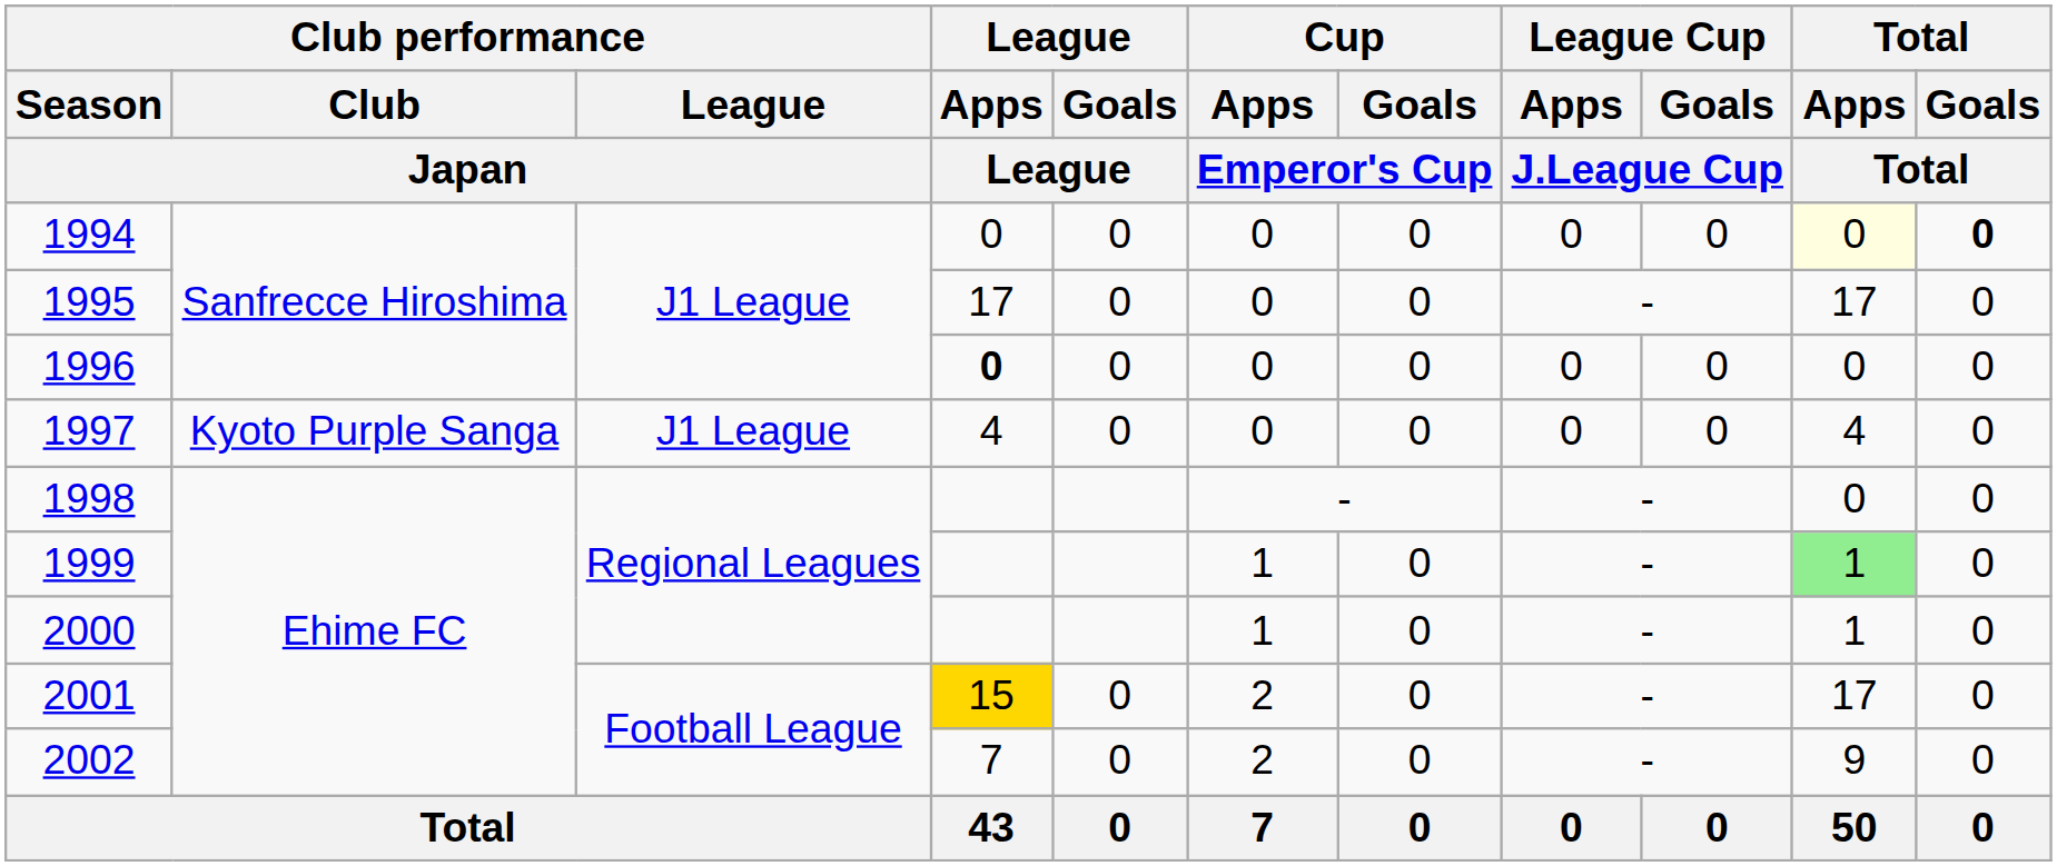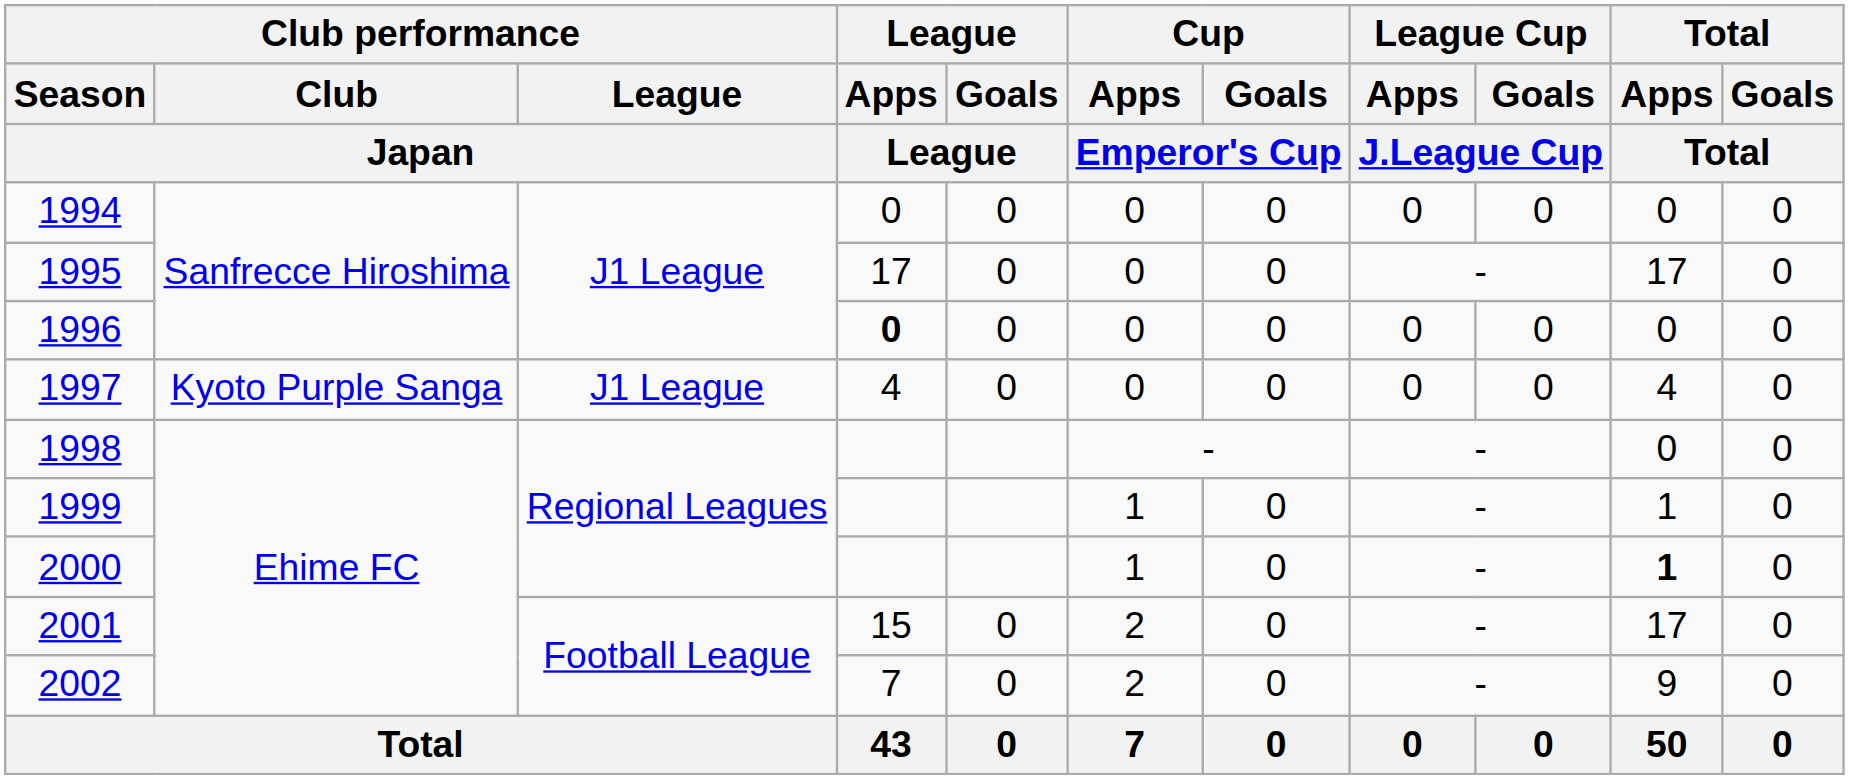1994 | Total / Apps / Total: lightyellow background -> no background
1994 | Total / Goals / Total: bold -> normal
1999 | Total / Apps / Total: lightgreen background -> no background
2000 | Total / Apps / Total: normal -> bold
2001 | League / Apps / League: gold background -> no background
